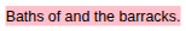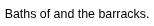Baths of and the barracks. | column 1: pink background -> no background
